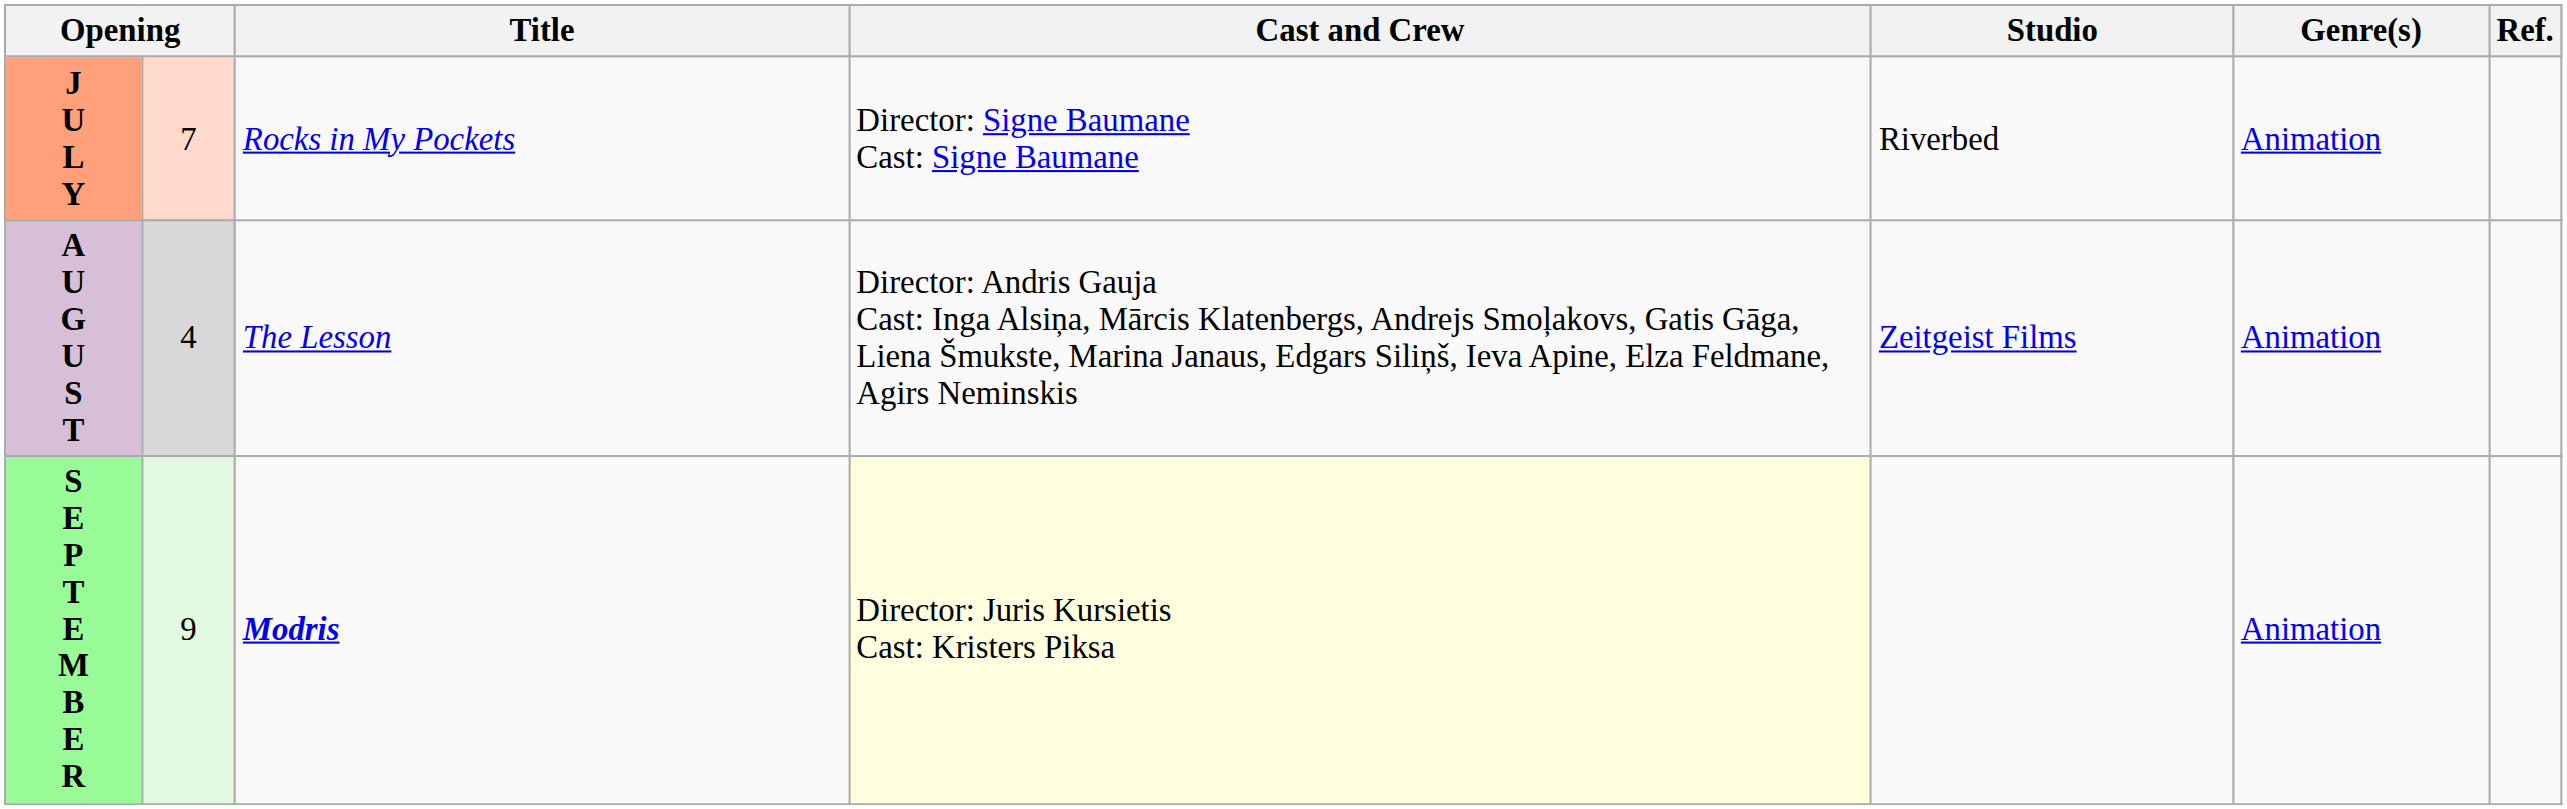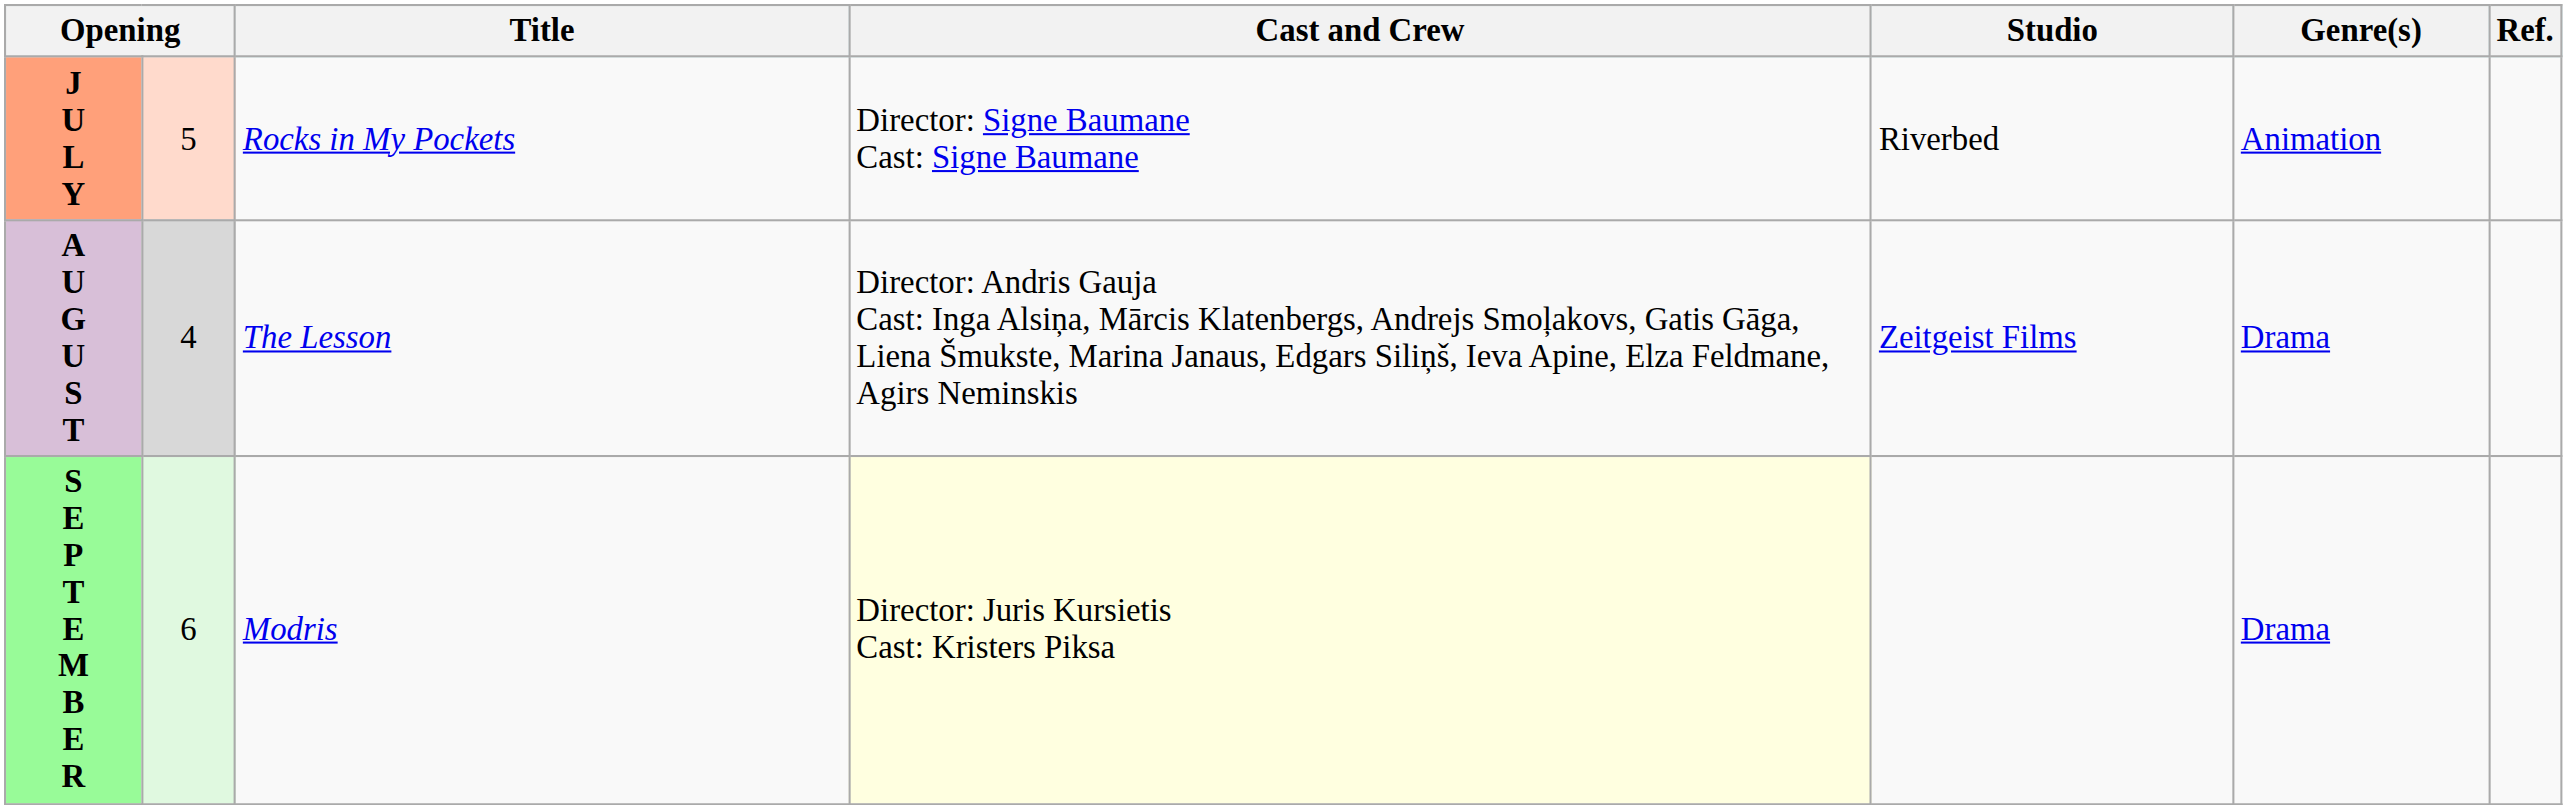J U L Y | column 2: 7 -> 5
A U G U S T | Genre(s): Animation -> Drama
S E P T E M B E R | column 2: 9 -> 6
S E P T E M B E R | Title: bold -> normal
S E P T E M B E R | Genre(s): Animation -> Drama
